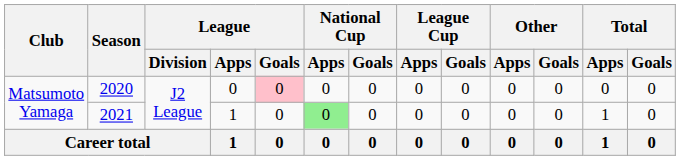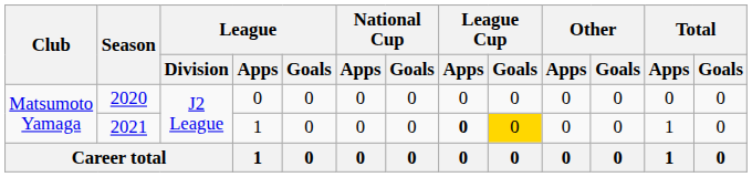2020 | League / Goals: pink background -> no background
2021 | National Cup / Apps: lightgreen background -> no background
2021 | League Cup / Apps: normal -> bold
2021 | League Cup / Goals: no background -> gold background
